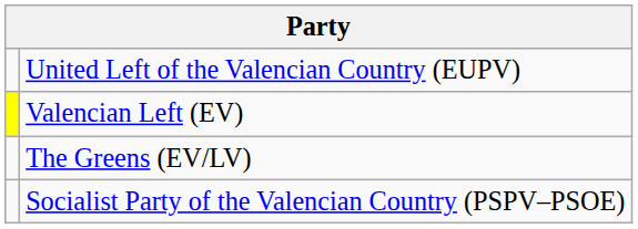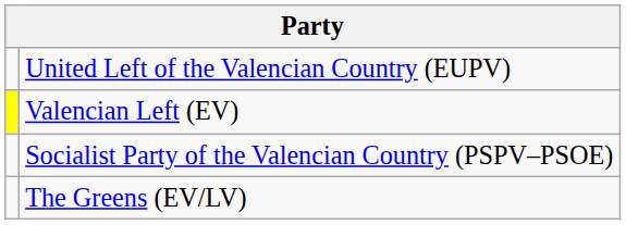rows swapped: The Greens (EV/LV) <-> Socialist Party of the Valencian Country (PSPV–PSOE)
